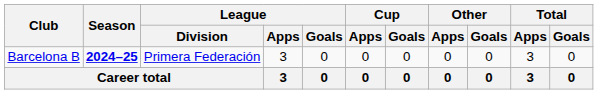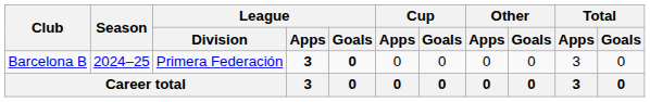Barcelona B | Season: bold -> normal
Barcelona B | League / Apps: normal -> bold
Barcelona B | League / Goals: normal -> bold
